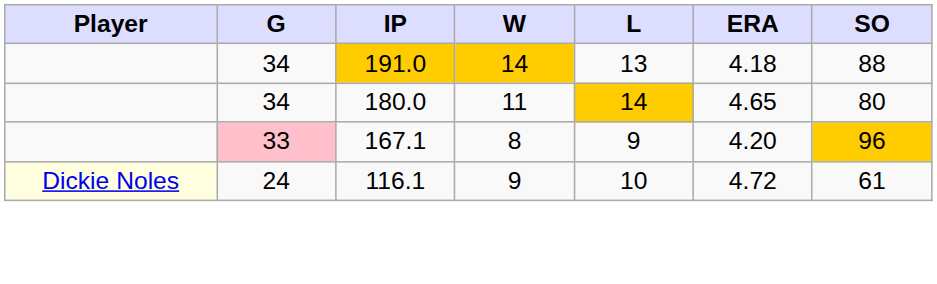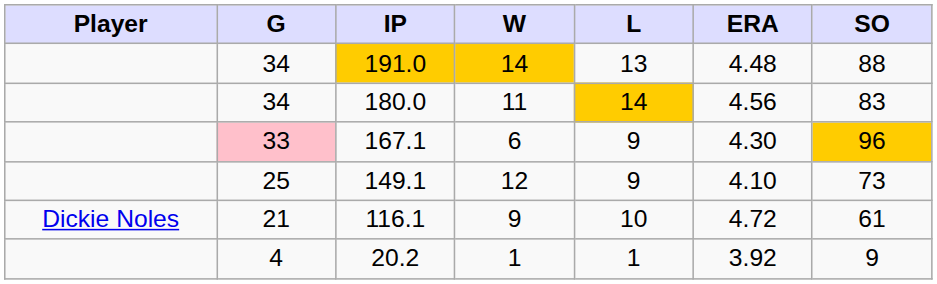191.0 | ERA: 4.18 -> 4.48
180.0 | ERA: 4.65 -> 4.56
180.0 | SO: 80 -> 83
167.1 | W: 8 -> 6
167.1 | ERA: 4.20 -> 4.30
+ row: 25 | 149.1 | 12 | 9 | 4.10 | 73
116.1 | Player: lightyellow background -> no background
116.1 | G: 24 -> 21
+ row: 4 | 20.2 | 1 | 1 | 3.92 | 9
